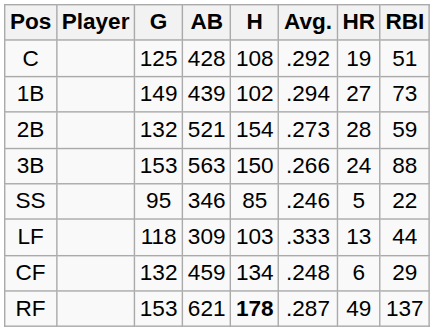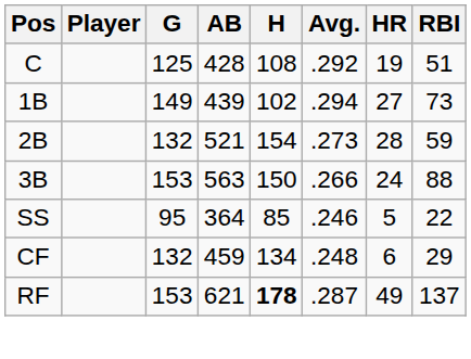SS | AB: 346 -> 364
- row: LF | 118 | 309 | 103 | .333 | 13 | 44
